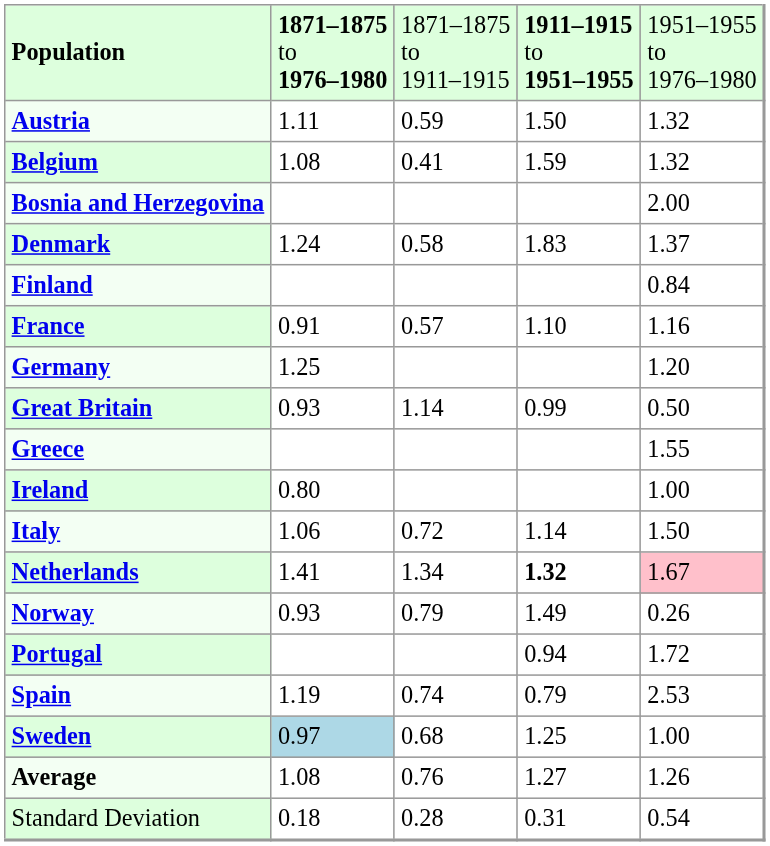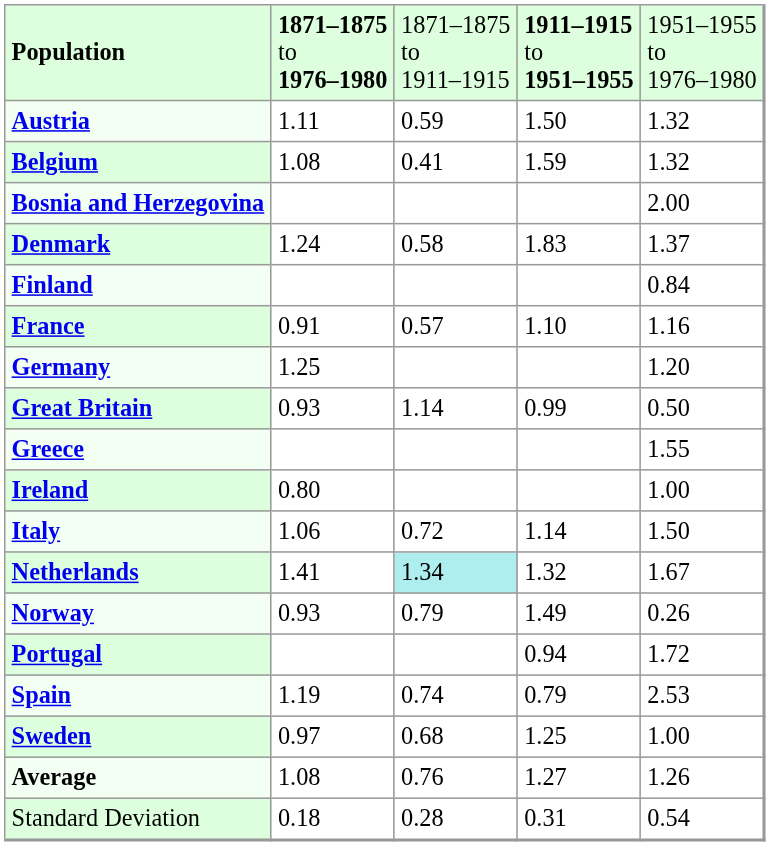Netherlands | column 3: no background -> paleturquoise background
Netherlands | column 4: bold -> normal
Netherlands | column 5: pink background -> no background
Sweden | column 2: lightblue background -> no background
